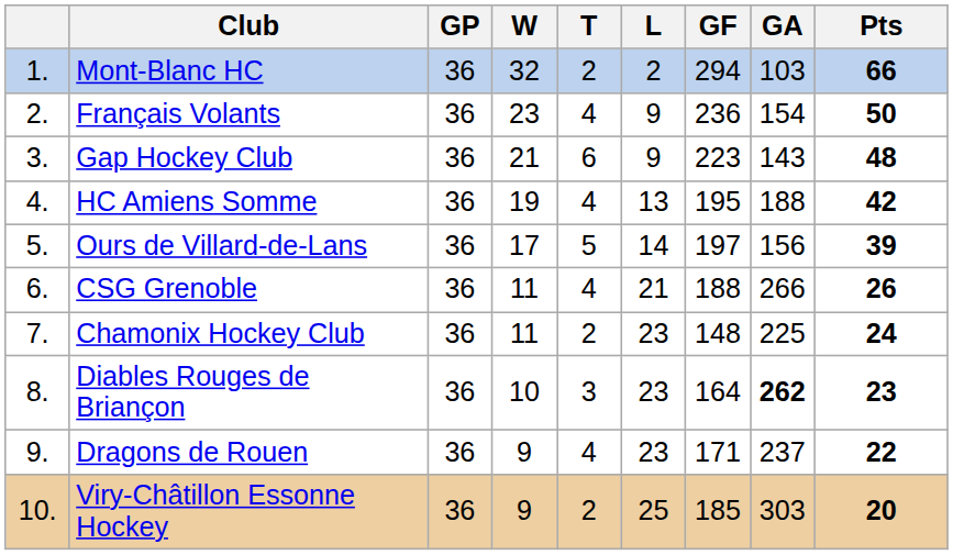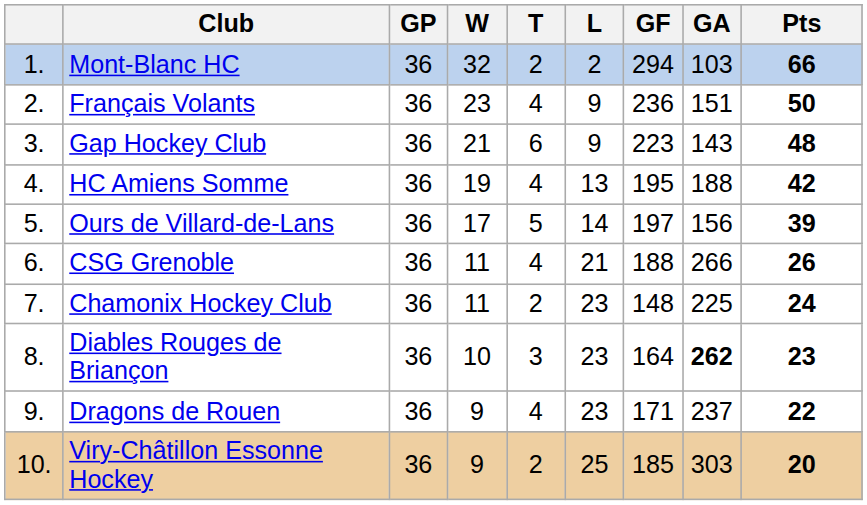Français Volants | GA: 154 -> 151
